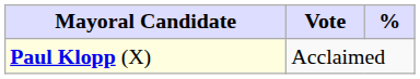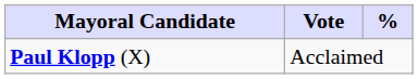Paul Klopp (X) | Mayoral Candidate: lightyellow background -> no background
